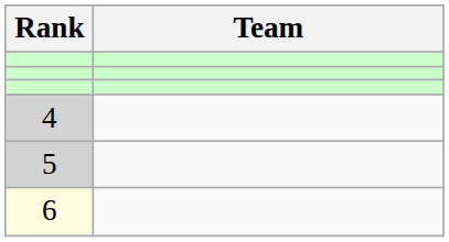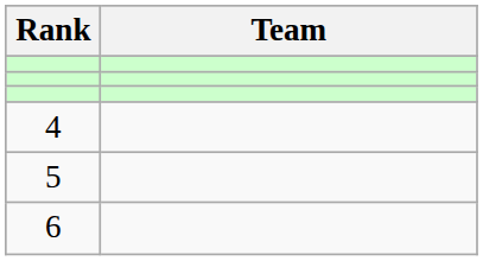row 5 | Rank: lightgrey background -> no background
row 6 | Rank: lightgrey background -> no background
row 7 | Rank: lightyellow background -> no background
